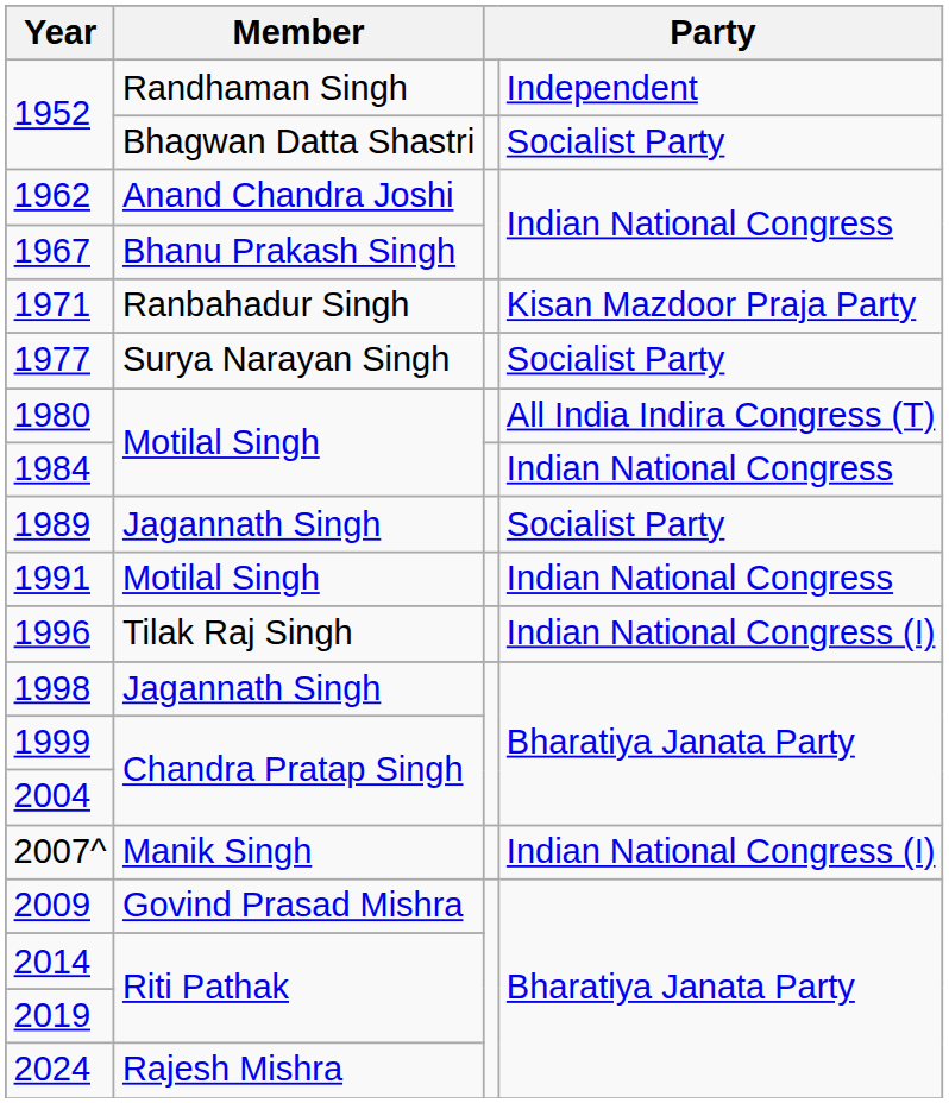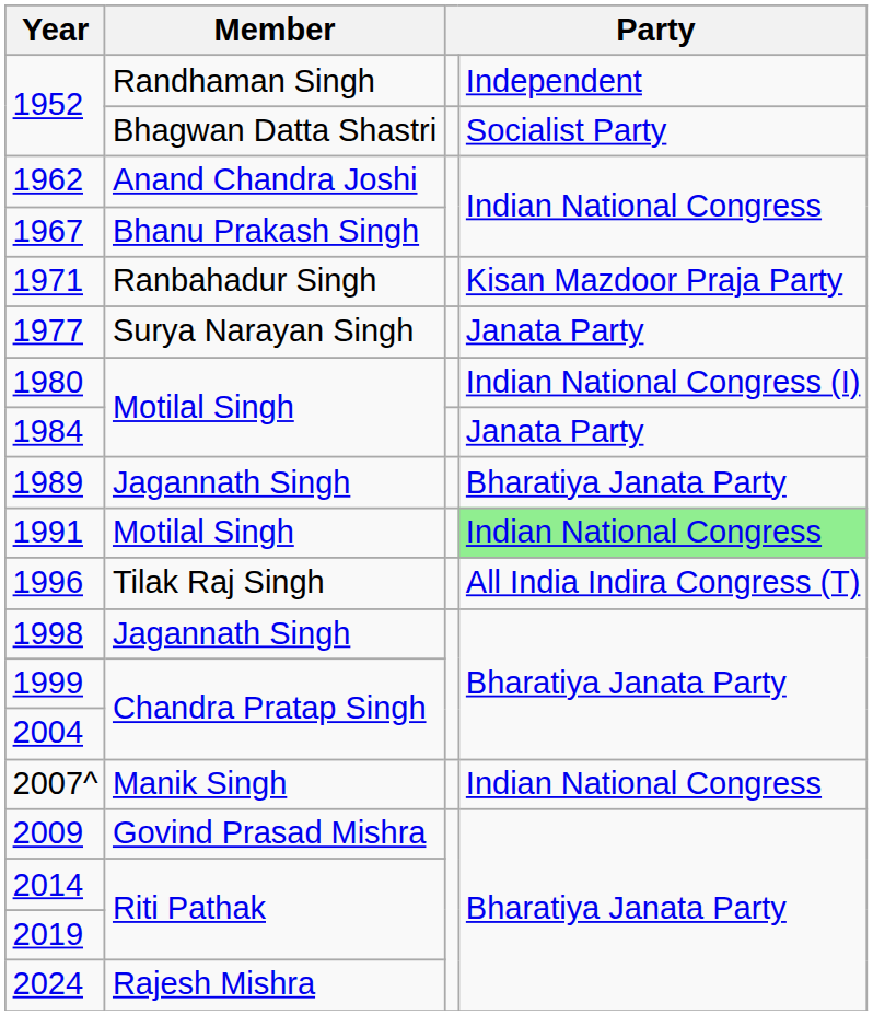1977 | column 4: Socialist Party -> Janata Party
1980 | column 4: All India Indira Congress (T) -> Indian National Congress (I)
1984 | column 4: Indian National Congress -> Janata Party
1989 | column 4: Socialist Party -> Bharatiya Janata Party
1991 | column 4: no background -> lightgreen background
1996 | column 4: Indian National Congress (I) -> All India Indira Congress (T)
2007^ | column 4: Indian National Congress (I) -> Indian National Congress
